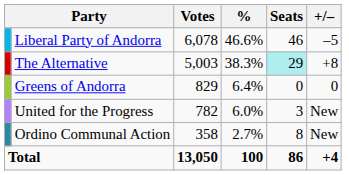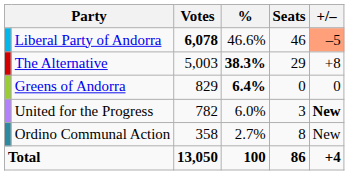Liberal Party of Andorra | Votes: normal -> bold
Liberal Party of Andorra | +/–: no background -> lightsalmon background
The Alternative | %: normal -> bold
The Alternative | Seats: paleturquoise background -> no background
Greens of Andorra | %: normal -> bold
United for the Progress | +/–: normal -> bold
